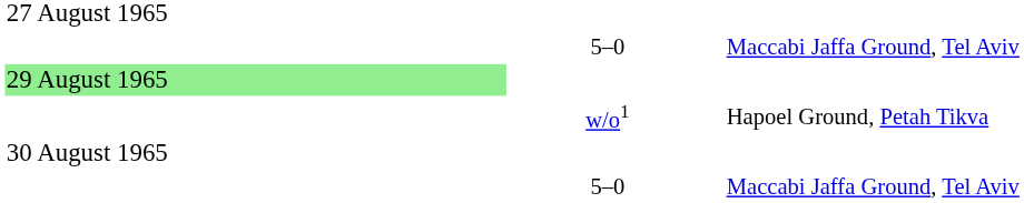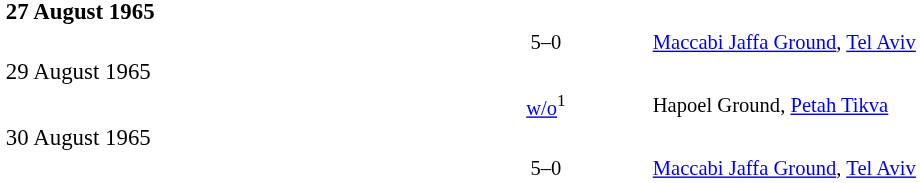27 August 1965 | column 1: normal -> bold
29 August 1965 | column 1: lightgreen background -> no background
